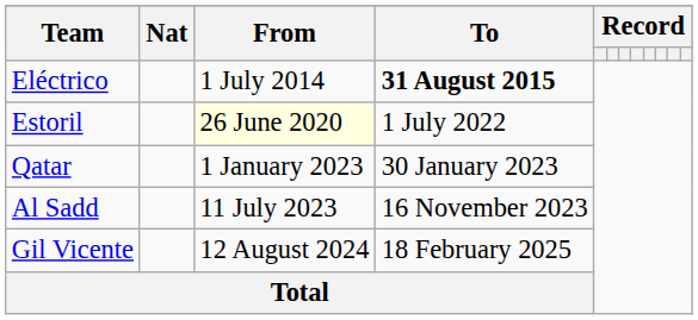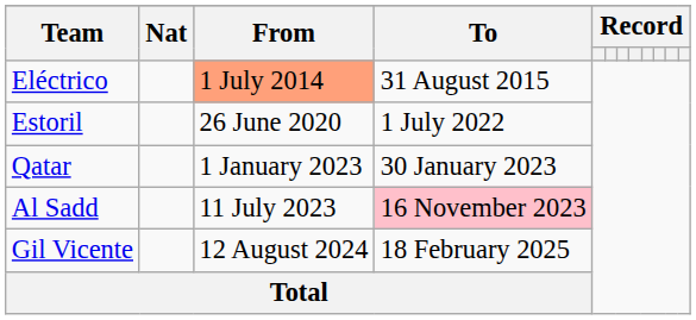Eléctrico | From: no background -> lightsalmon background
Eléctrico | To: bold -> normal
Estoril | From: lightyellow background -> no background
Al Sadd | To: no background -> pink background
